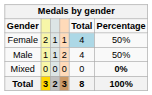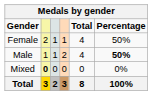Female | Total: lightblue background -> no background
Male | Percentage: normal -> bold
Mixed | column 2: normal -> bold
Mixed | Percentage: bold -> normal
